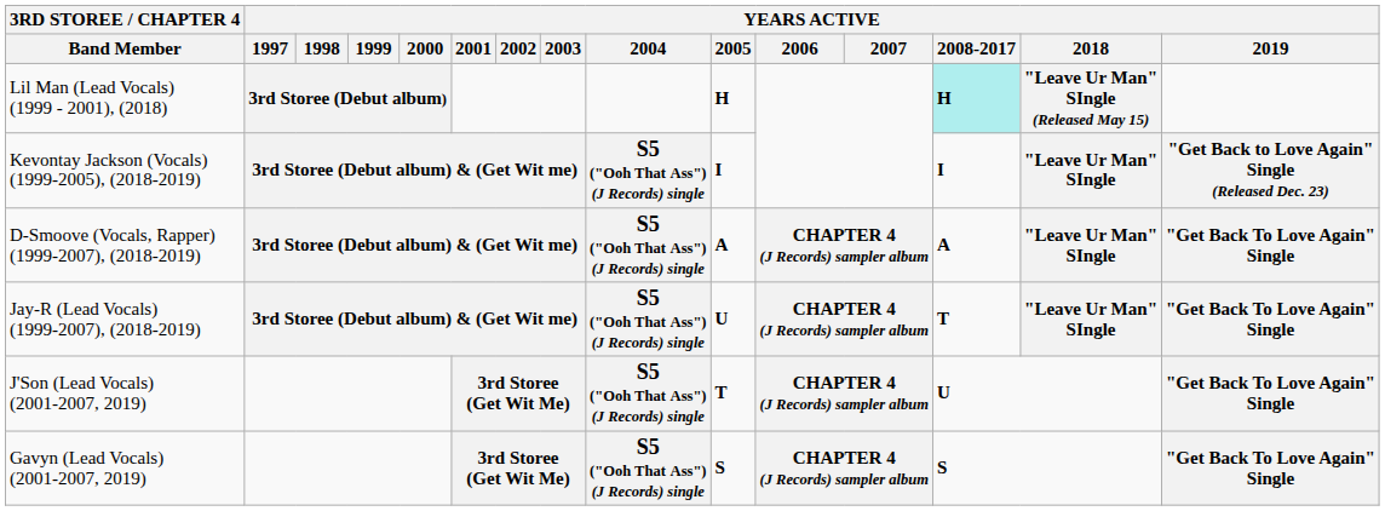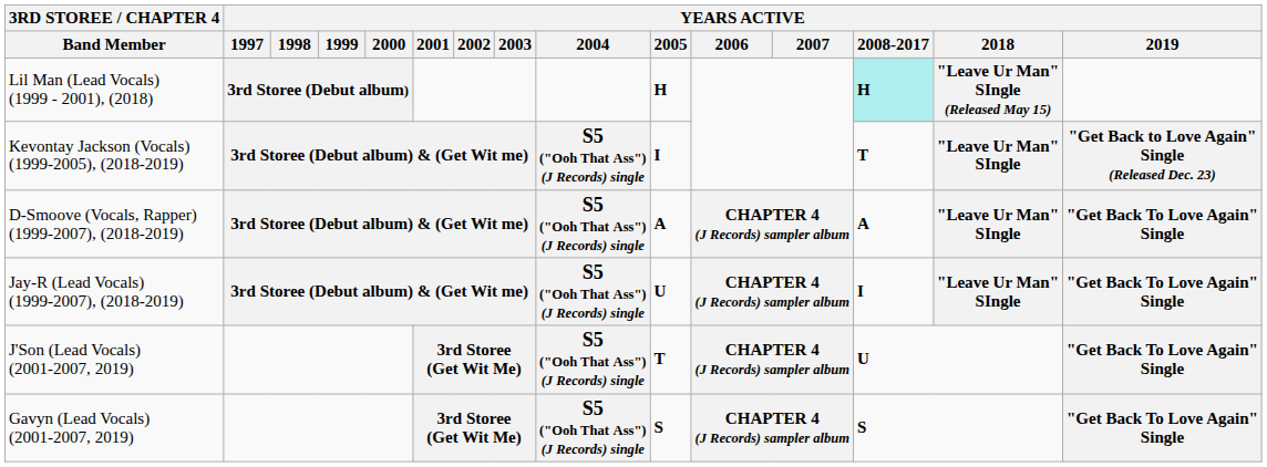Kevontay Jackson (Vocals) (1999-2005), (2018-2019) | YEARS ACTIVE / 2008-2017: I -> T
Jay-R (Lead Vocals) (1999-2007), (2018-2019) | YEARS ACTIVE / 2008-2017: T -> I
